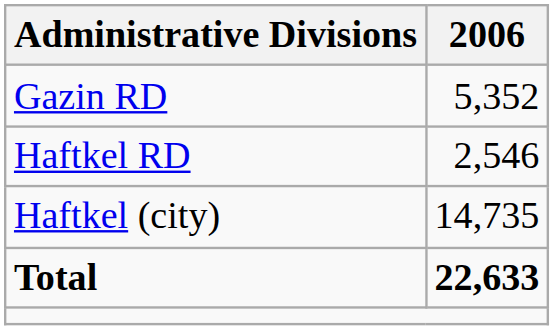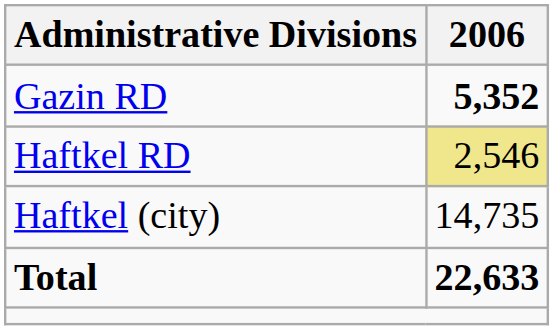Gazin RD | 2006: normal -> bold
Haftkel RD | 2006: no background -> khaki background
